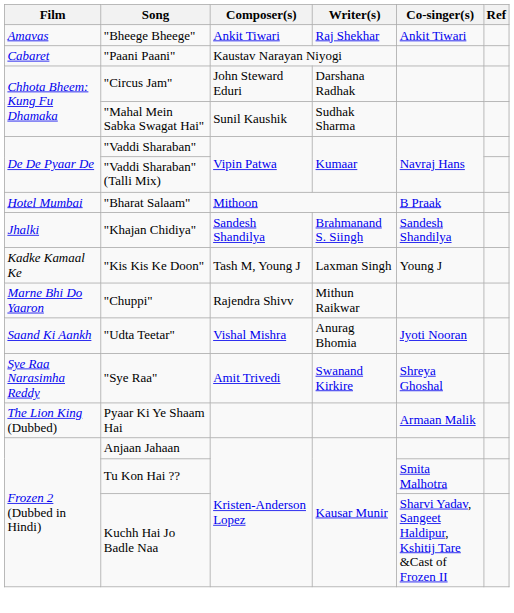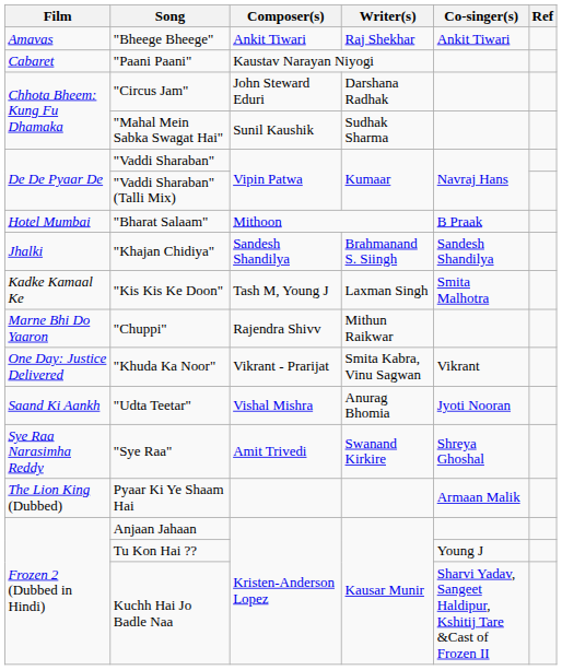"Kis Kis Ke Doon" | Co-singer(s): Young J -> Smita Malhotra
+ row: One Day: Justice Delivered | "Khuda Ka Noor" | Vikrant - Prarijat | Smita Kabra, Vinu Sagwan | Vikrant
Tu Kon Hai ?? | Co-singer(s): Smita Malhotra -> Young J
